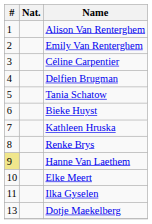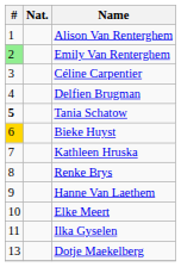Emily Van Renterghem | #: no background -> lightgreen background
Tania Schatow | #: normal -> bold
Bieke Huyst | #: no background -> gold background
Hanne Van Laethem | #: khaki background -> no background
